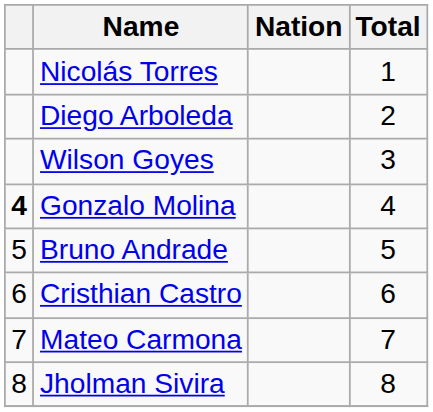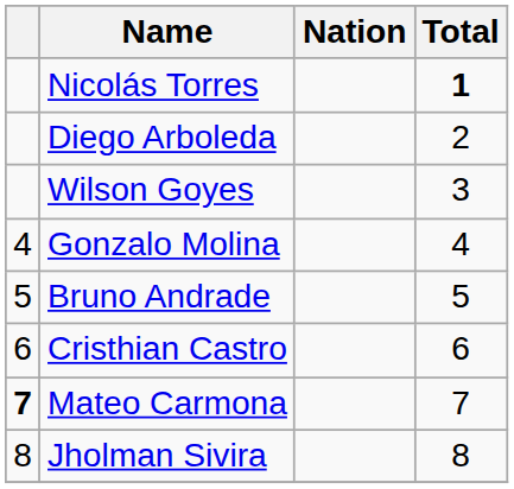Nicolás Torres | Total: normal -> bold
Gonzalo Molina | column 1: bold -> normal
Mateo Carmona | column 1: normal -> bold
